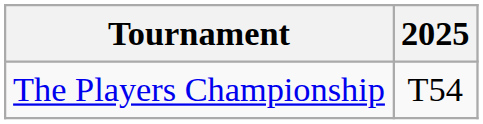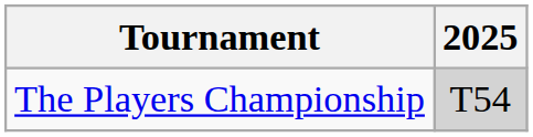The Players Championship | 2025: no background -> lightgrey background
